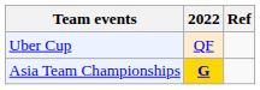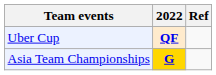Uber Cup | 2022: normal -> bold
